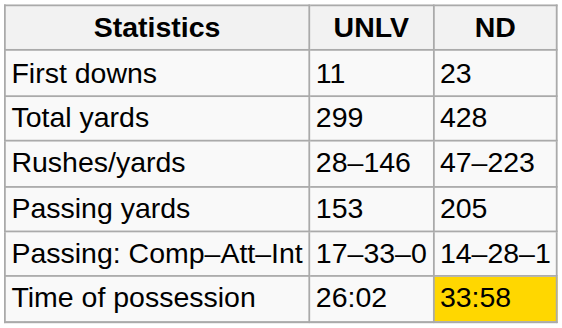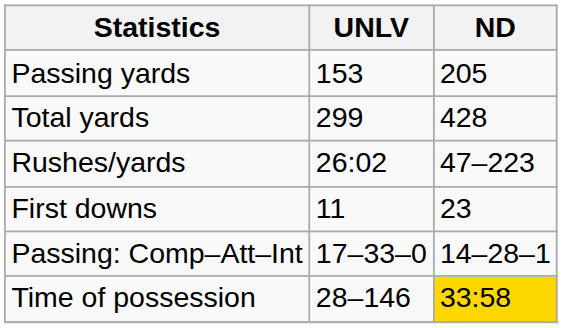rows swapped: First downs <-> Passing yards
Rushes/yards | UNLV: 28–146 -> 26:02
Time of possession | UNLV: 26:02 -> 28–146
